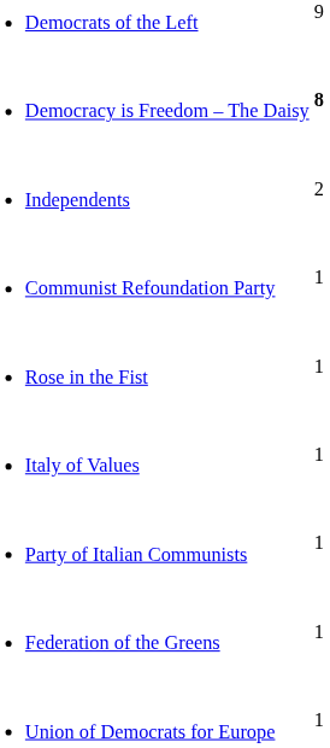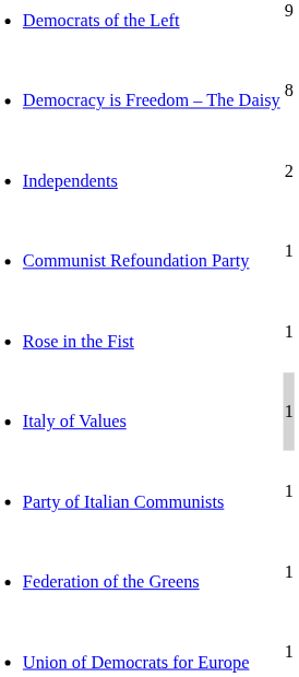Democracy is Freedom – The Daisy | column 2: bold -> normal
Italy of Values | column 2: no background -> lightgrey background
